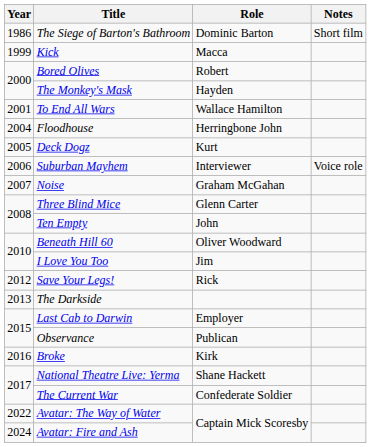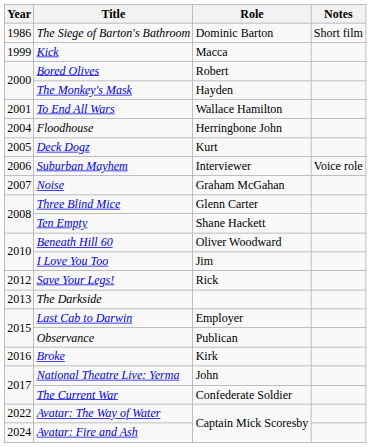Ten Empty | Role: John -> Shane Hackett
National Theatre Live: Yerma | Role: Shane Hackett -> John
